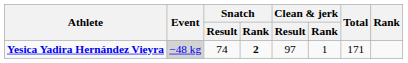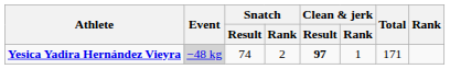Yesica Yadira Hernández Vieyra | Snatch / Rank: bold -> normal
Yesica Yadira Hernández Vieyra | Clean & jerk / Result: normal -> bold
